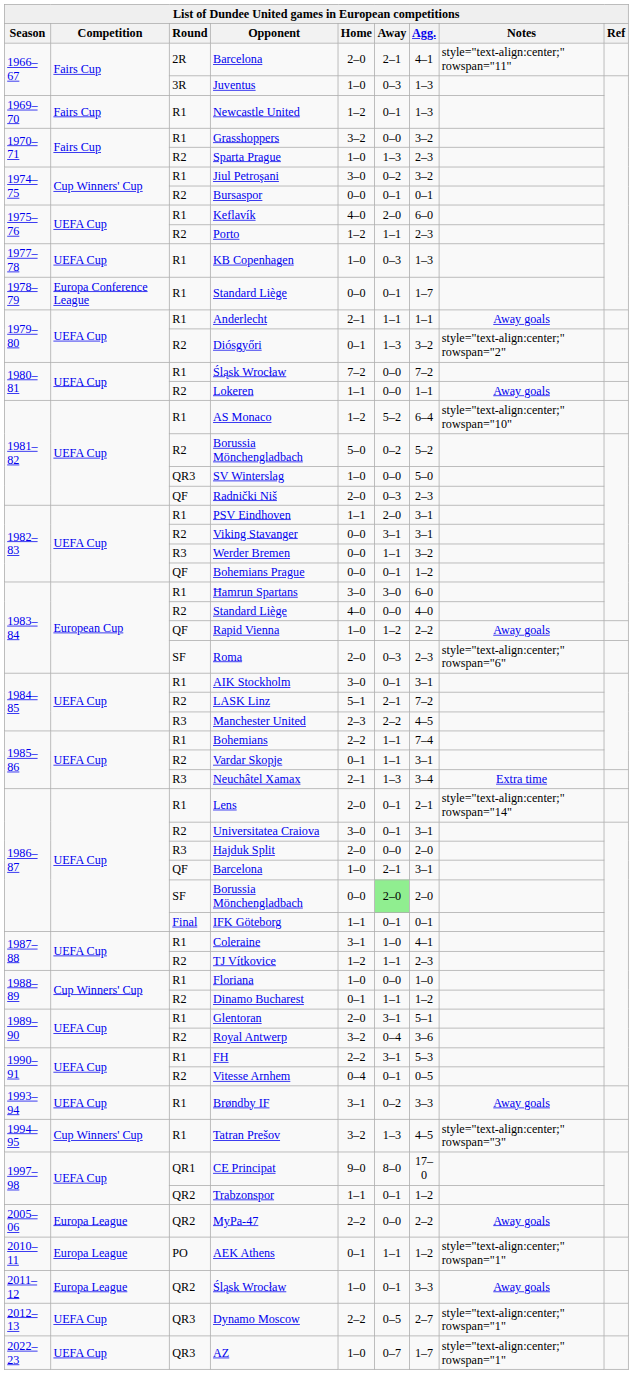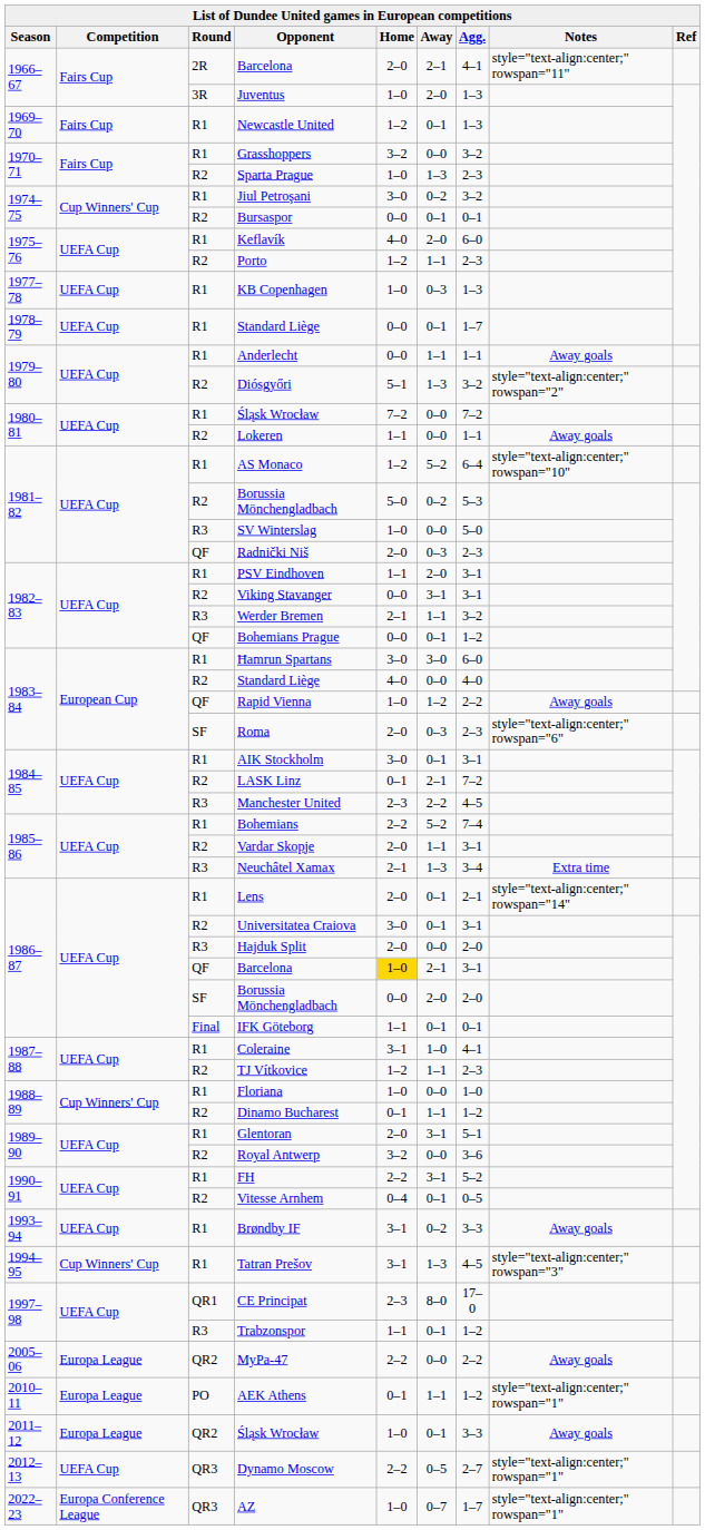Juventus | Away: 0–3 -> 2–0
1978–79 / Standard Liège | Competition: Europa Conference League -> UEFA Cup
Anderlecht | Home: 2–1 -> 0–0
Diósgyőri | Home: 0–1 -> 5–1
1981–82 / Borussia Mönchengladbach | Agg.: 5–2 -> 5–3
SV Winterslag | Round: QR3 -> R3
Werder Bremen | Home: 0–0 -> 2–1
LASK Linz | Home: 5–1 -> 0–1
Bohemians | Away: 1–1 -> 5–2
Vardar Skopje | Home: 0–1 -> 2–0
1986–87 / Barcelona | Home: no background -> gold background
1986–87 / Borussia Mönchengladbach | Away: lightgreen background -> no background
Royal Antwerp | Away: 0–4 -> 0–0
FH | Agg.: 5–3 -> 5–2
Tatran Prešov | Home: 3–2 -> 3–1
CE Principat | Home: 9–0 -> 2–3
Trabzonspor | Round: QR2 -> R3
AZ | Competition: UEFA Cup -> Europa Conference League
